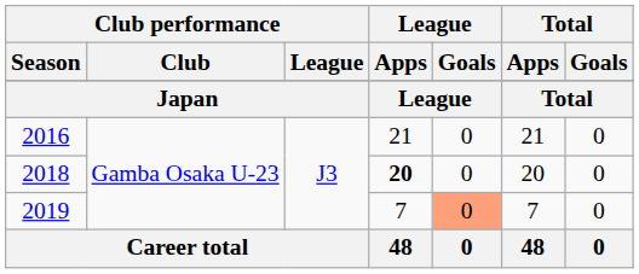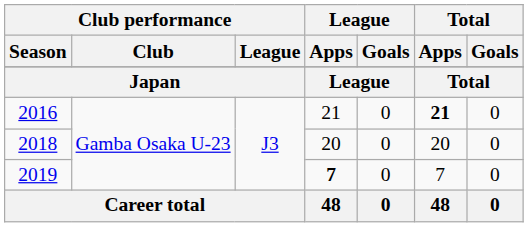2016 | Total / Apps: normal -> bold
2018 | League / Apps: bold -> normal
2019 | League / Apps: normal -> bold
2019 | League / Goals: lightsalmon background -> no background
